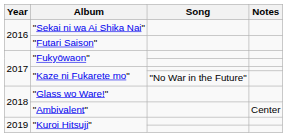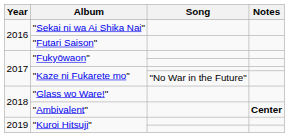"Ambivalent" | Notes: normal -> bold
